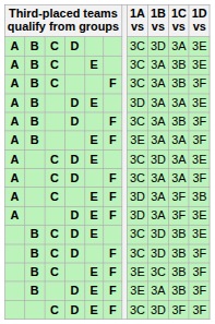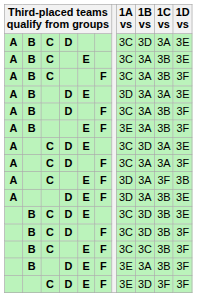row 7 | 1C vs: 3A -> 3B
row 11 | 1C vs: 3F -> 3B
row 14 | 1A vs: 3E -> 3C
row 16 | 1A vs: 3C -> 3E
